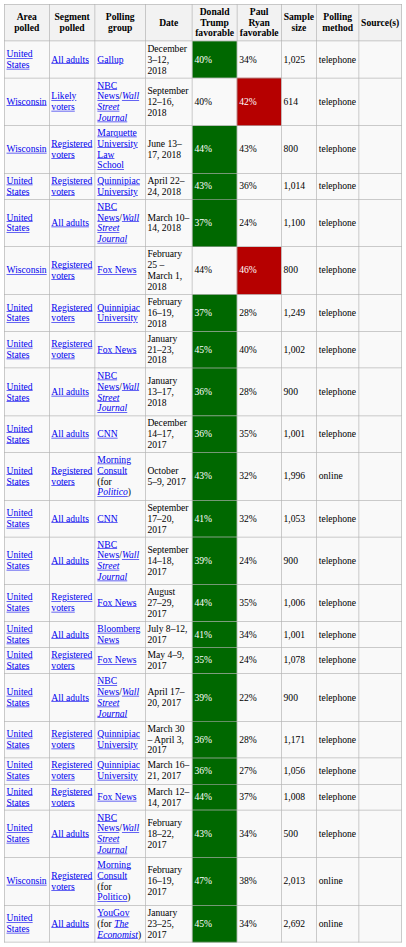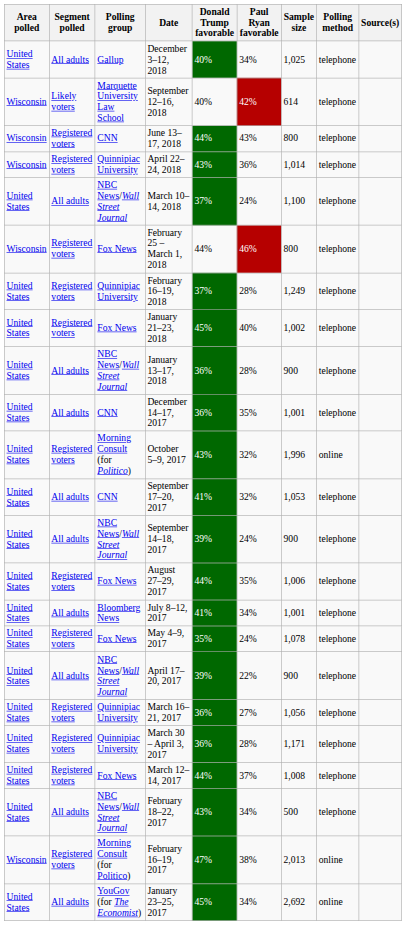September 12–16, 2018 | Polling group: NBC News/Wall Street Journal -> Marquette University Law School
June 13–17, 2018 | Polling group: Marquette University Law School -> CNN
April 22–24, 2018 | Area polled: United States -> Wisconsin
rows swapped: March 30 – April 3, 2017 <-> March 16–21, 2017
